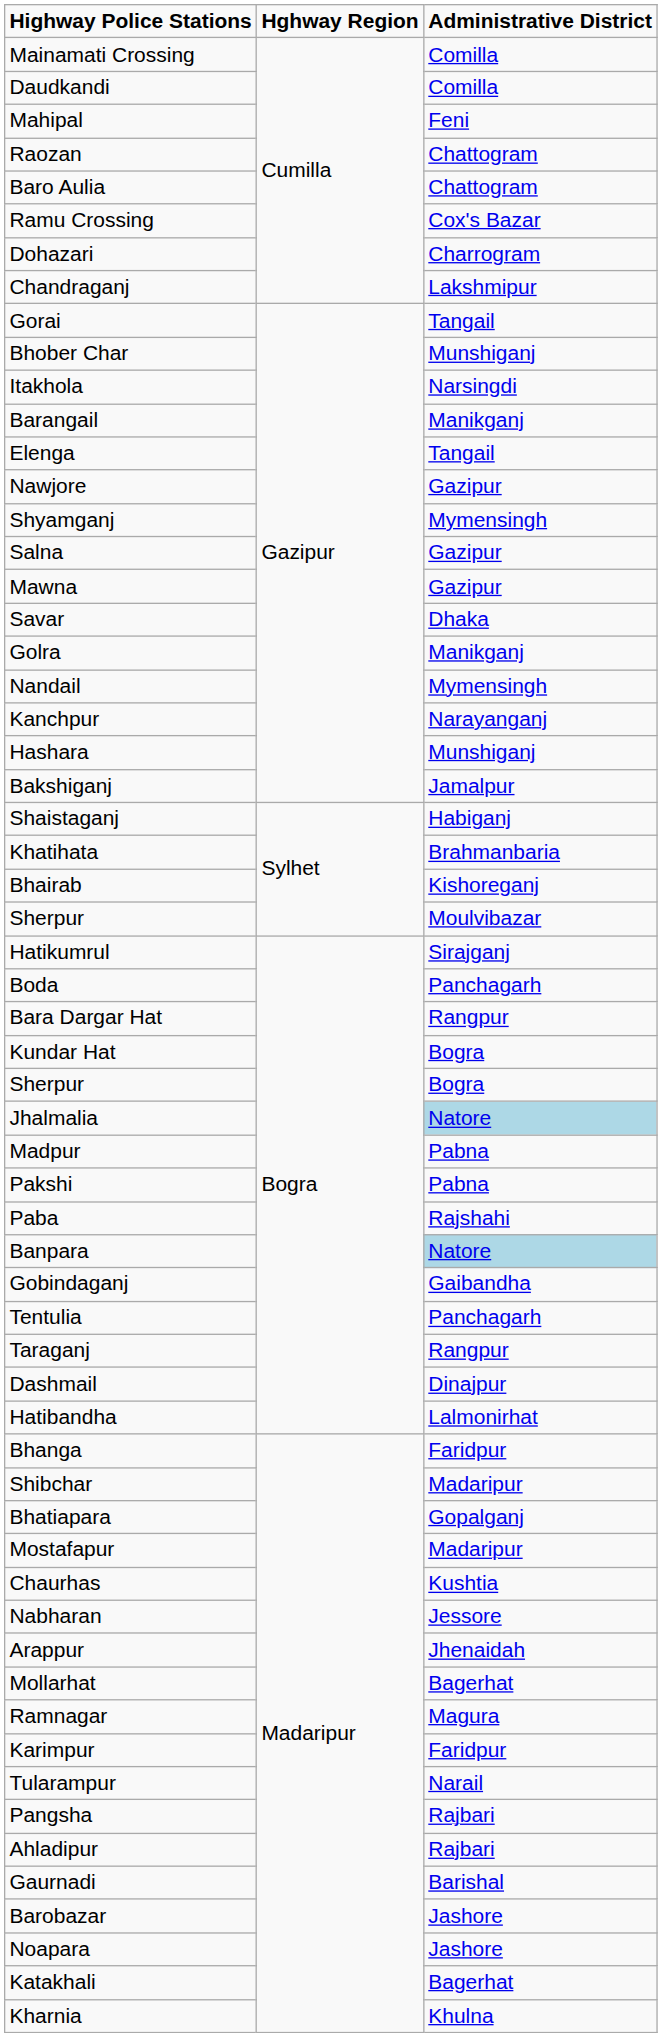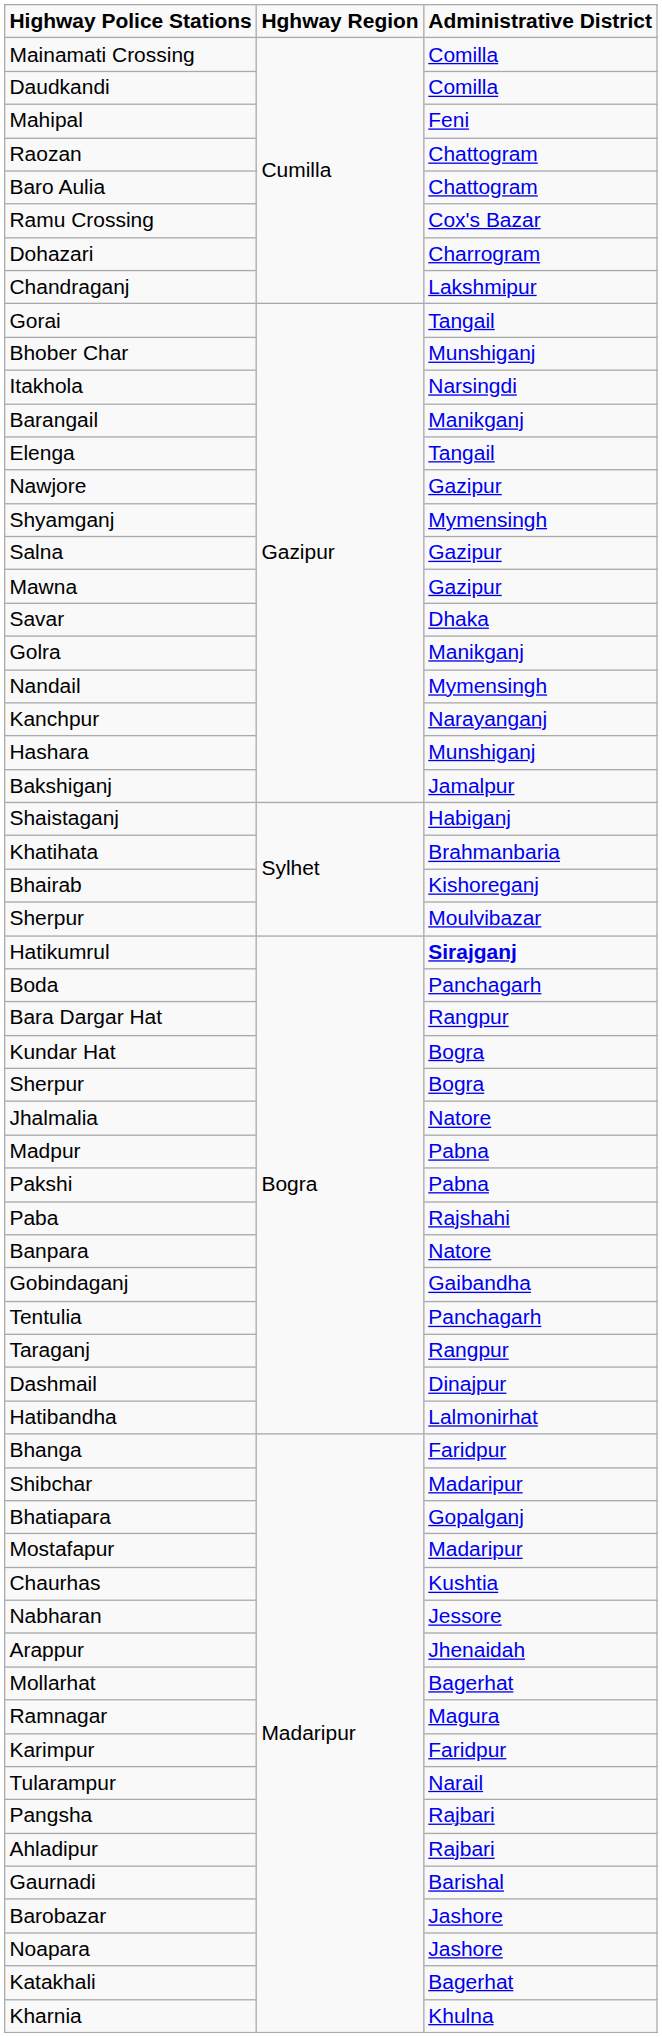Hatikumrul | Administrative District: normal -> bold
Jhalmalia | Administrative District: lightblue background -> no background
Banpara | Administrative District: lightblue background -> no background
